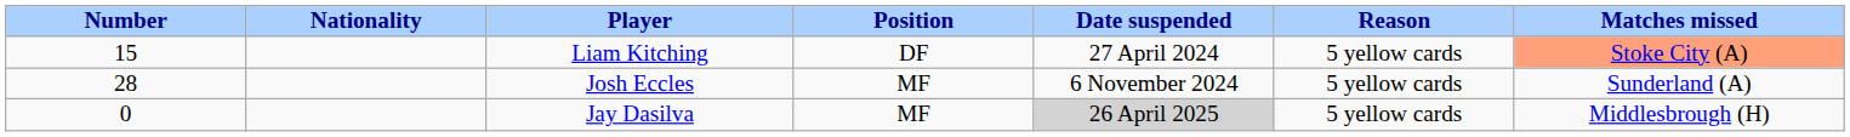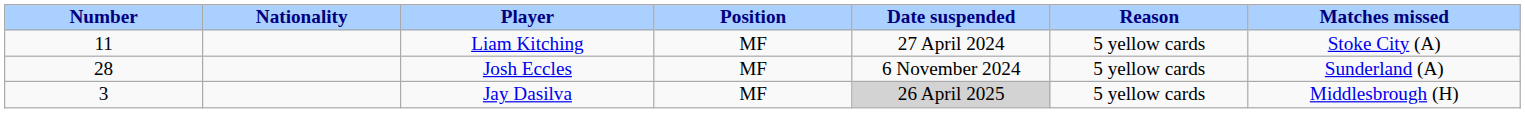Liam Kitching | Number: 15 -> 11
Liam Kitching | Position: DF -> MF
Liam Kitching | Matches missed: lightsalmon background -> no background
Jay Dasilva | Number: 0 -> 3
